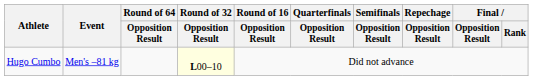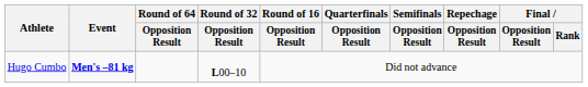Hugo Cumbo | Event: normal -> bold
Hugo Cumbo | Round of 32 / Opposition Result: lightyellow background -> no background
